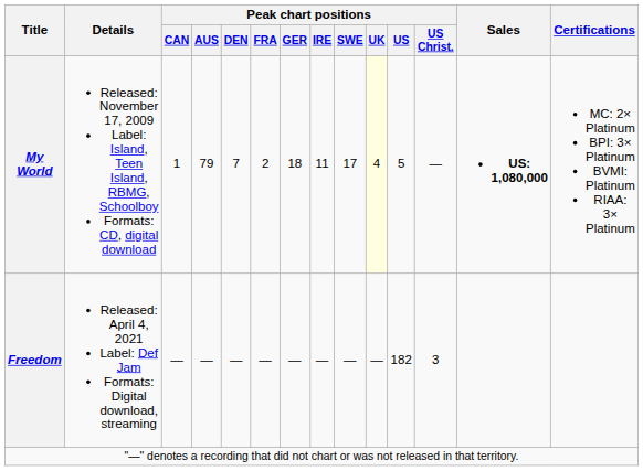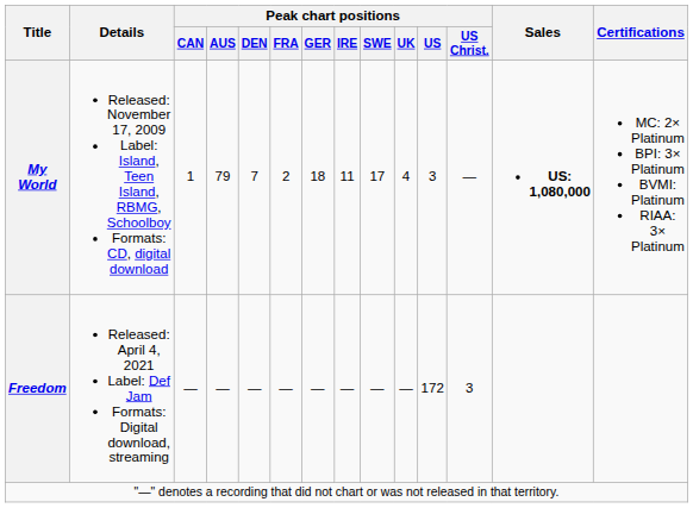My World | Peak chart positions / UK: lightyellow background -> no background
My World | Peak chart positions / US: 5 -> 3
Freedom | Peak chart positions / US: 182 -> 172
